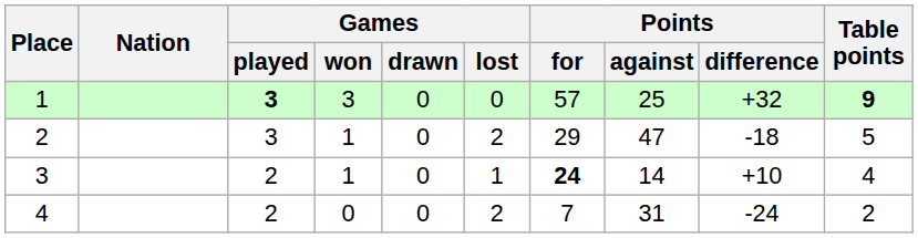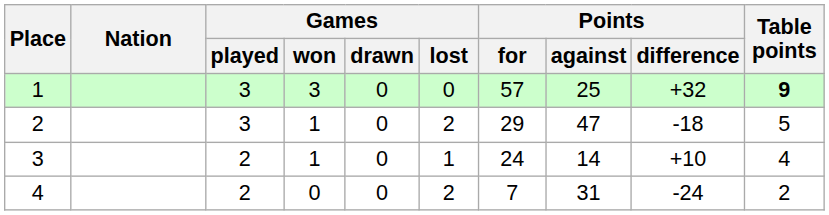row 3 | Games / played: bold -> normal
row 5 | Points / for: bold -> normal
